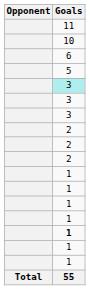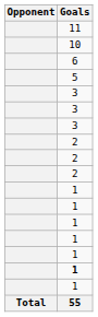row 6 | Goals: paleturquoise background -> no background
row 16 | Goals: bold -> normal
row 17 | Goals: normal -> bold
